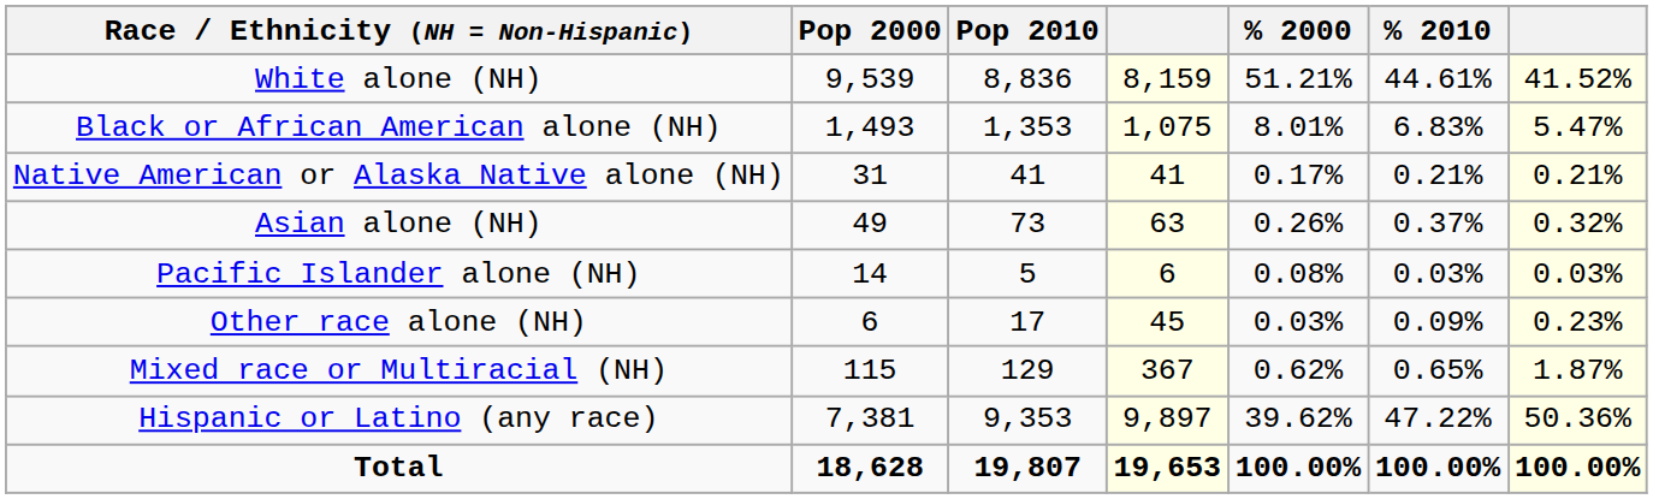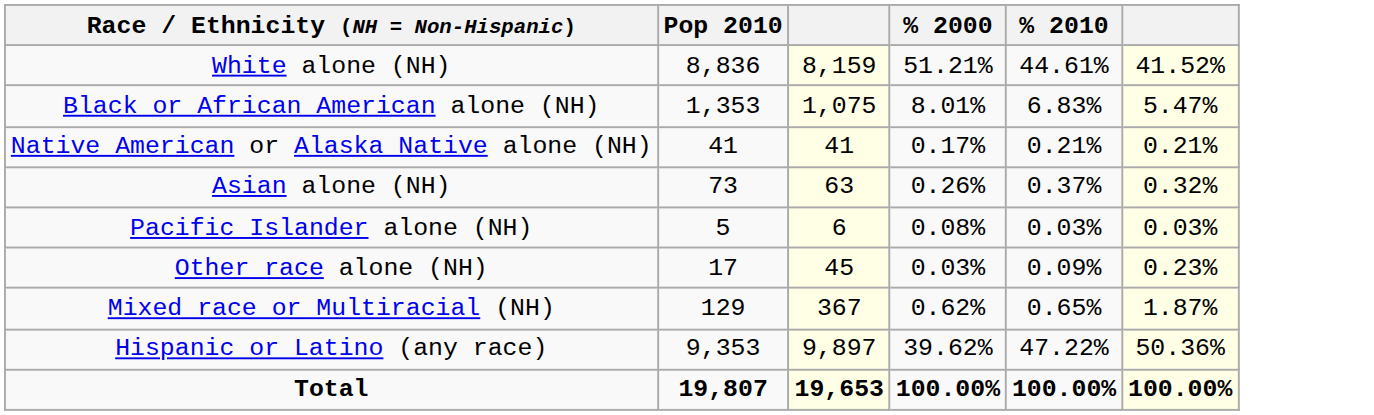- column: Pop 2000 | 9,539 | 1,493 | 31 | 49 | 14 | 6 | 115 | 7,381 | 18,628
